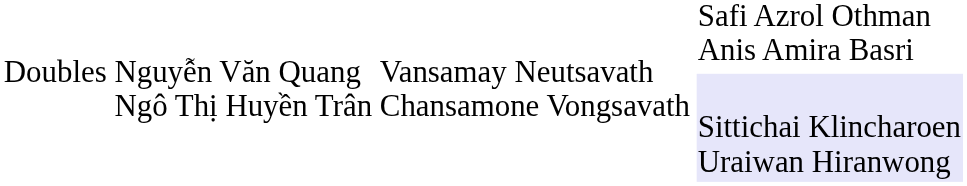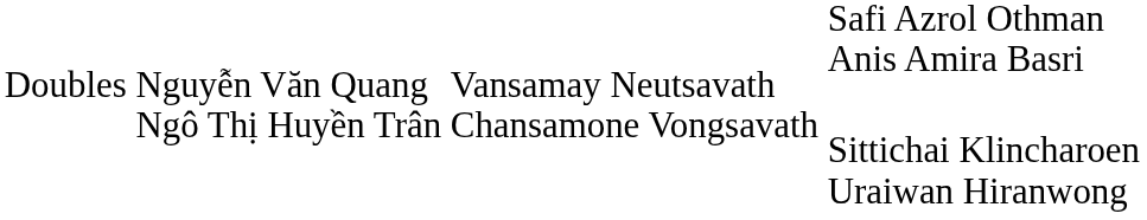row 2 | column 4: lavender background -> no background
